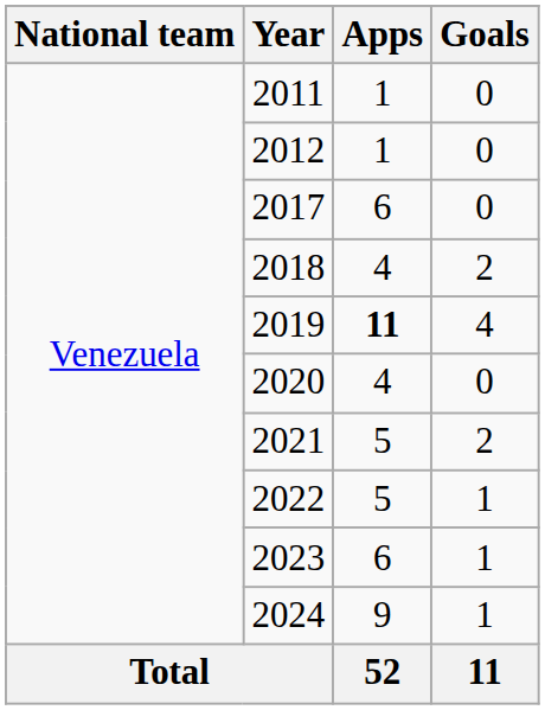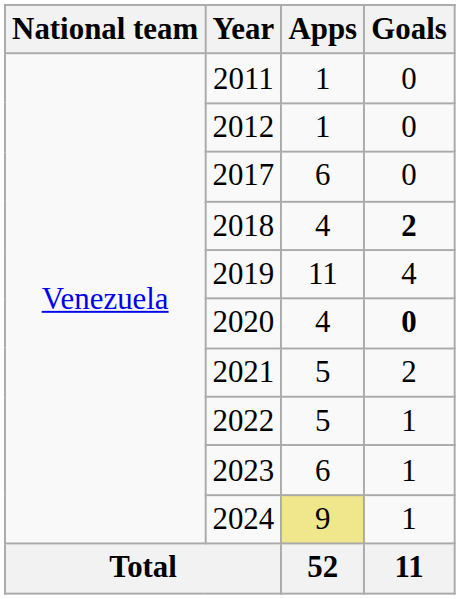2018 | Goals: normal -> bold
2019 | Apps: bold -> normal
2020 | Goals: normal -> bold
2024 | Apps: no background -> khaki background
